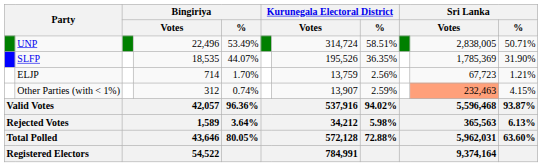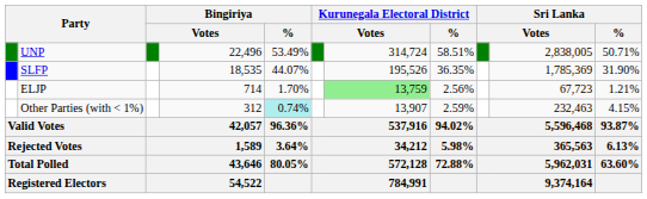ELJP | column 7: no background -> lightgreen background
Other Parties (with < 1%) | Bingiriya / %: no background -> paleturquoise background
Other Parties (with < 1%) | column 10: lightsalmon background -> no background
